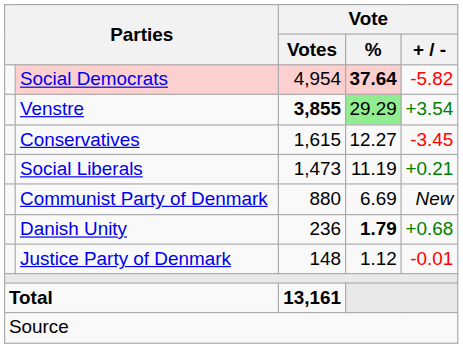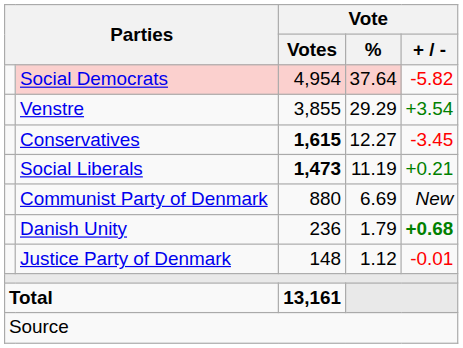Social Democrats | Vote / %: bold -> normal
Venstre | Vote / Votes: bold -> normal
Venstre | Vote / %: lightgreen background -> no background
Conservatives | Vote / Votes: normal -> bold
Social Liberals | Vote / Votes: normal -> bold
Danish Unity | Vote / %: bold -> normal
Danish Unity | Vote / + / -: normal -> bold
